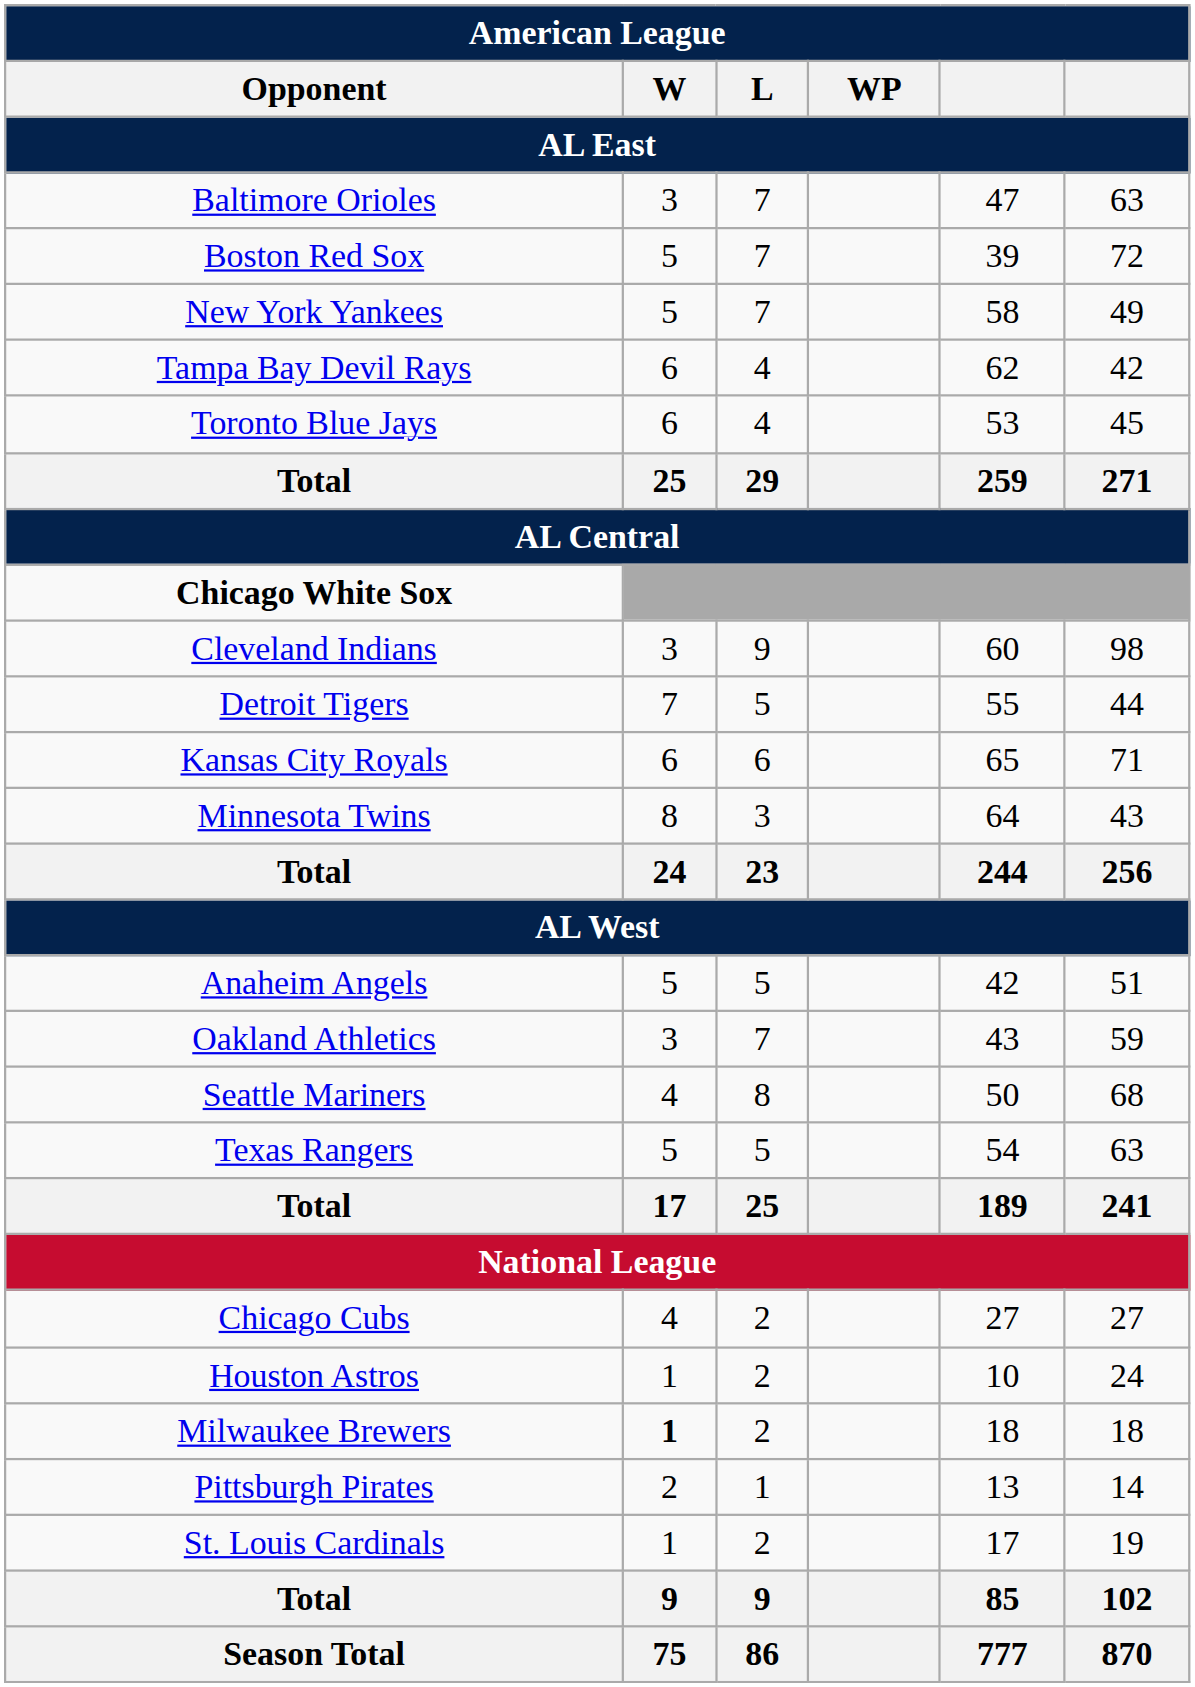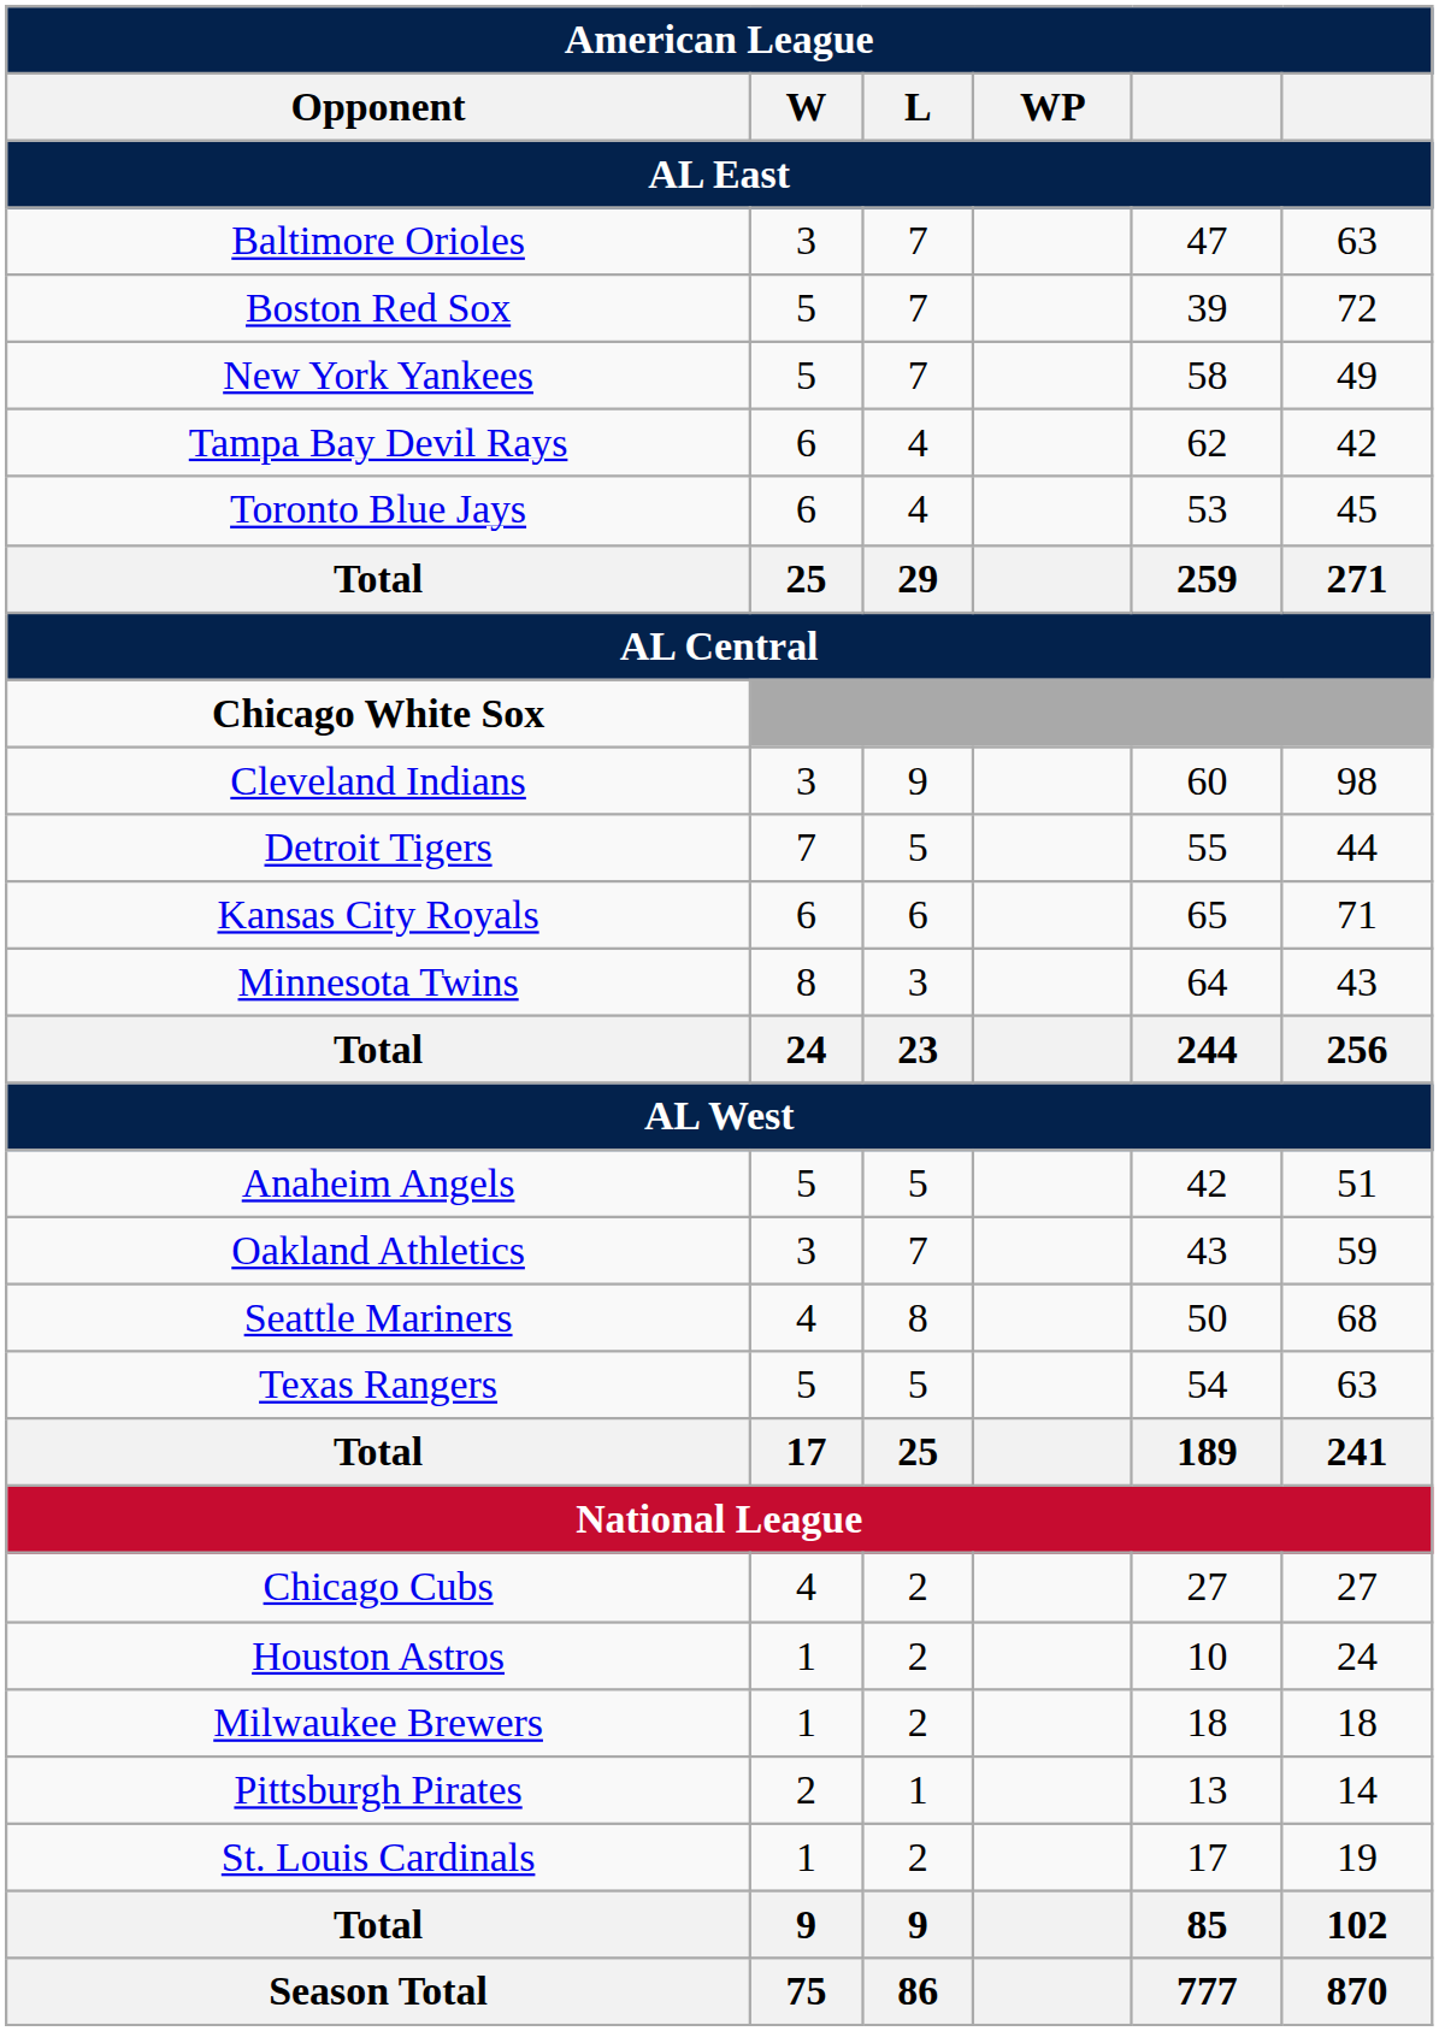Milwaukee Brewers | W: bold -> normal
